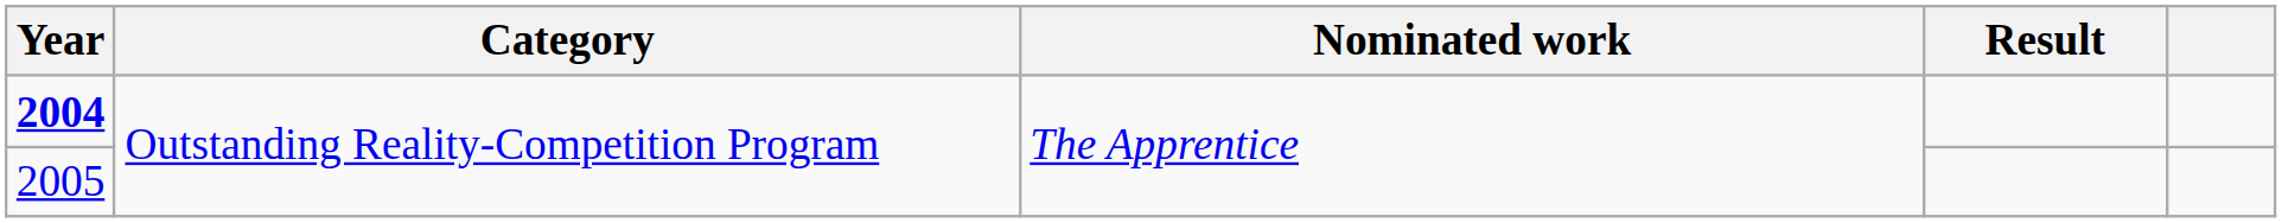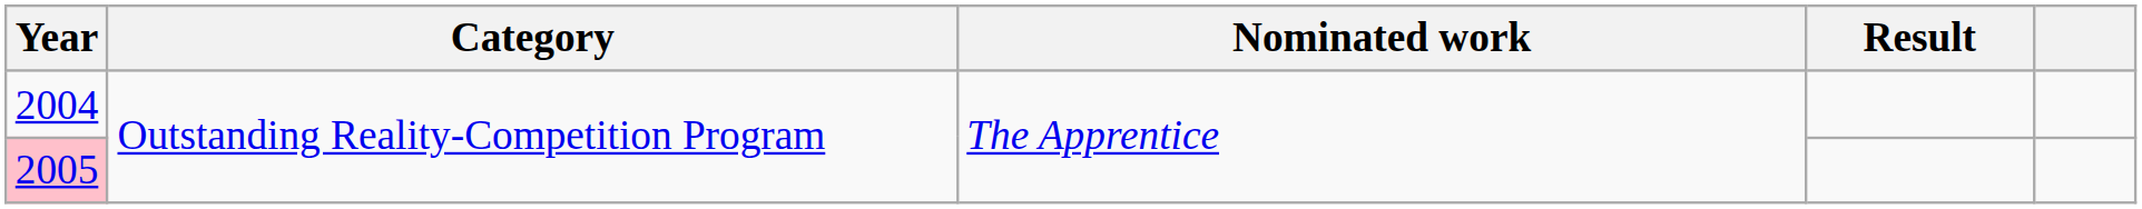2004 | Year: bold -> normal
2005 | Year: no background -> pink background
